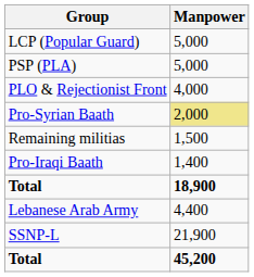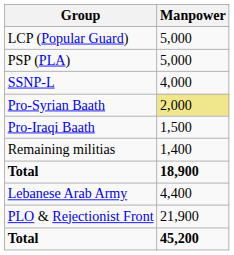row 4 | Group: PLO & Rejectionist Front -> SSNP-L
row 6 | Group: Remaining militias -> Pro-Iraqi Baath
row 7 | Group: Pro-Iraqi Baath -> Remaining militias
row 10 | Group: SSNP-L -> PLO & Rejectionist Front
